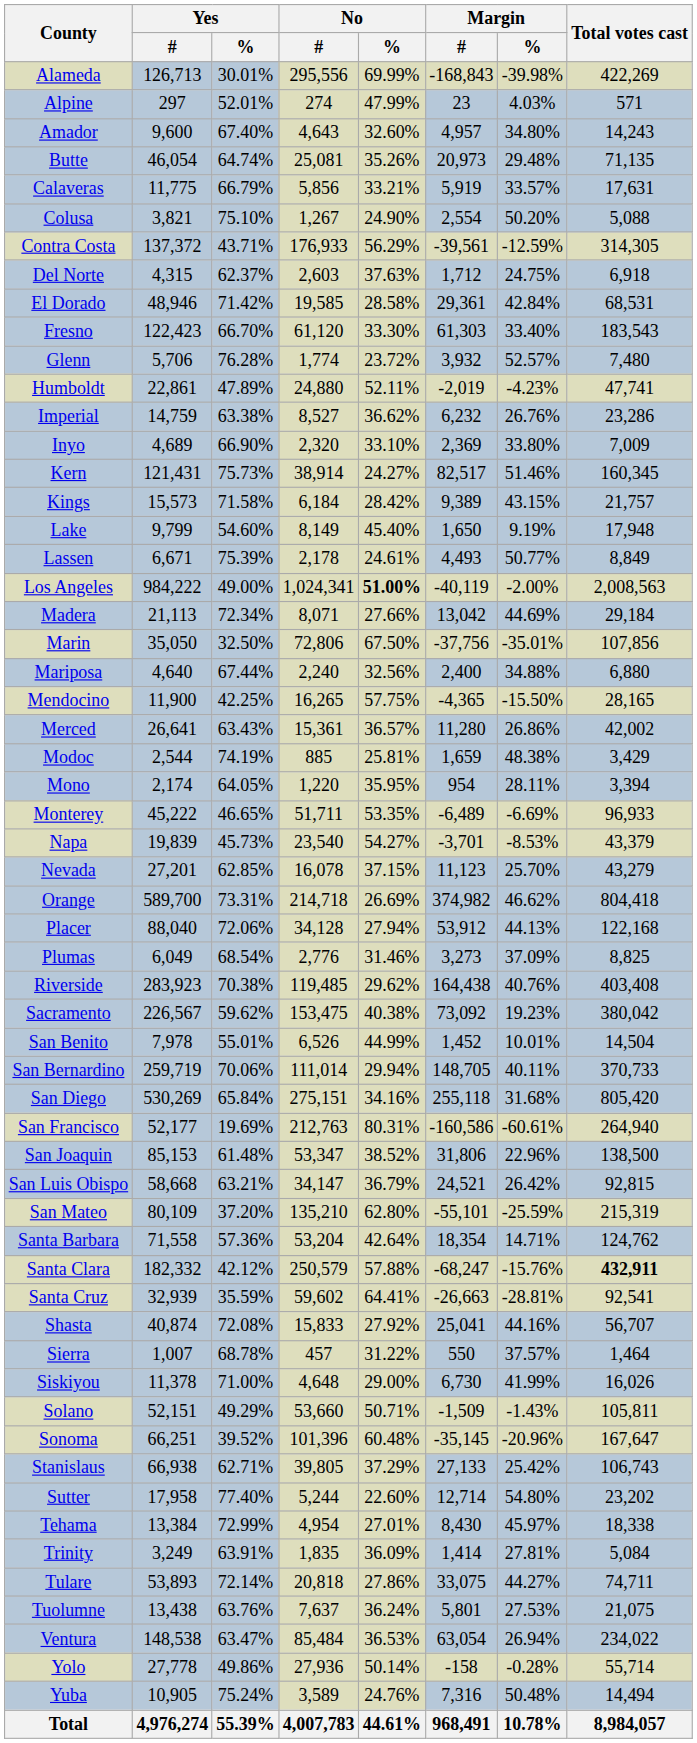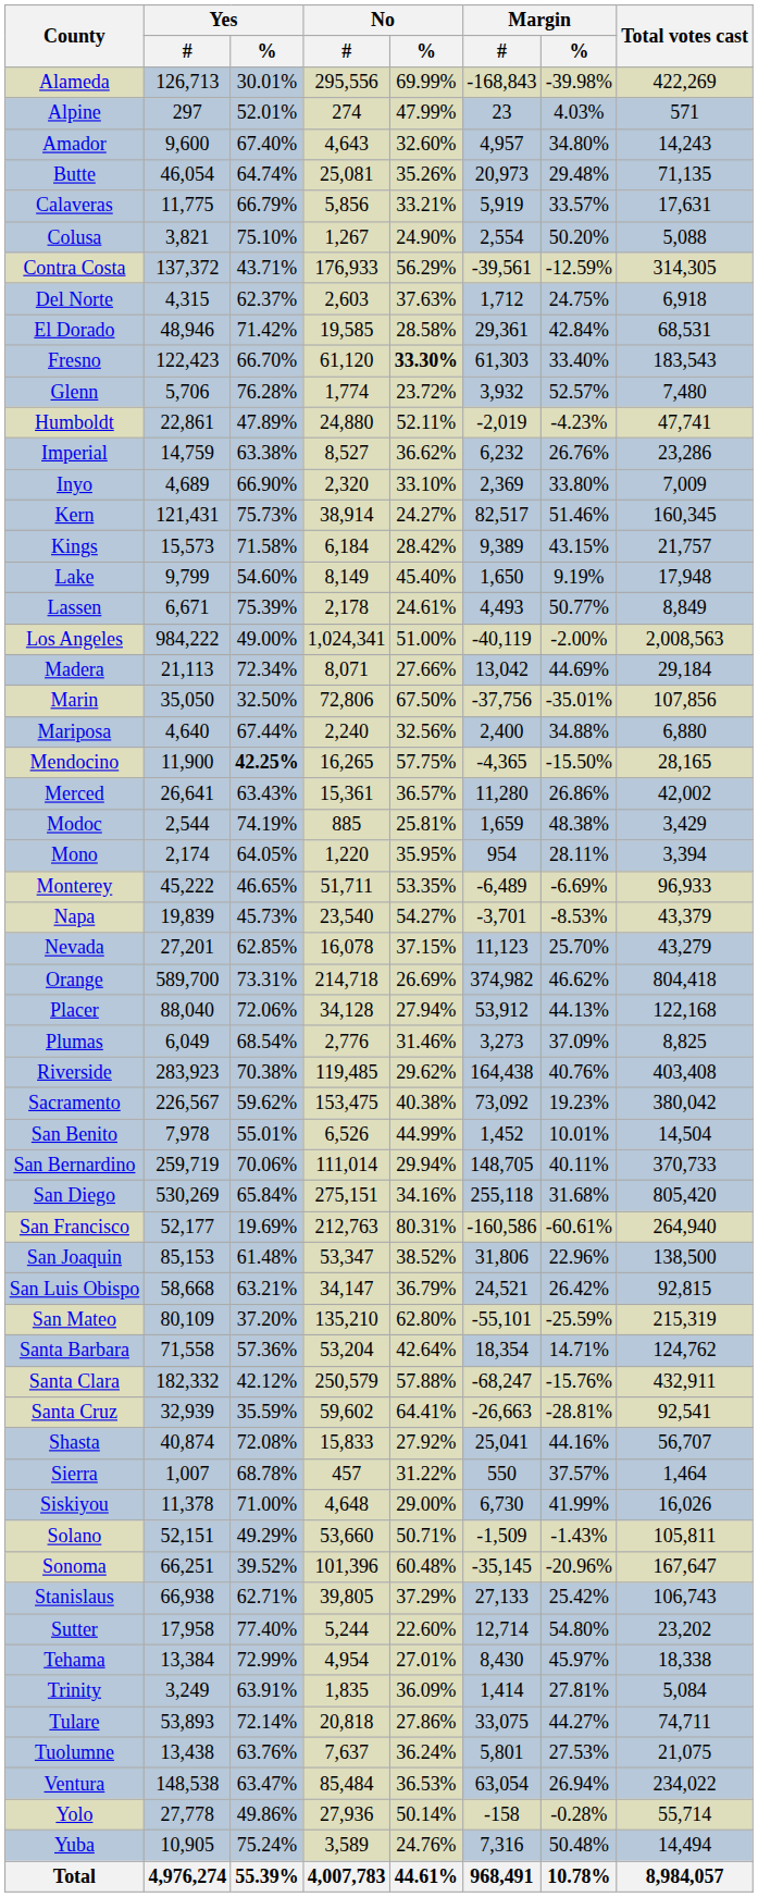Fresno | No / %: normal -> bold
Los Angeles | No / %: bold -> normal
Mendocino | Yes / %: normal -> bold
Santa Clara | Total votes cast: bold -> normal
